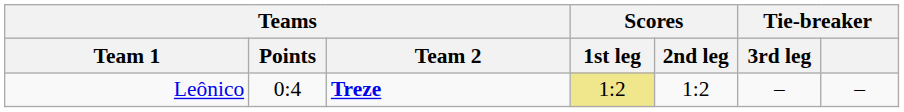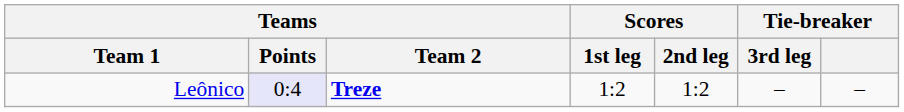Leônico | Teams / Points: no background -> lavender background
Leônico | Scores / 1st leg: khaki background -> no background
